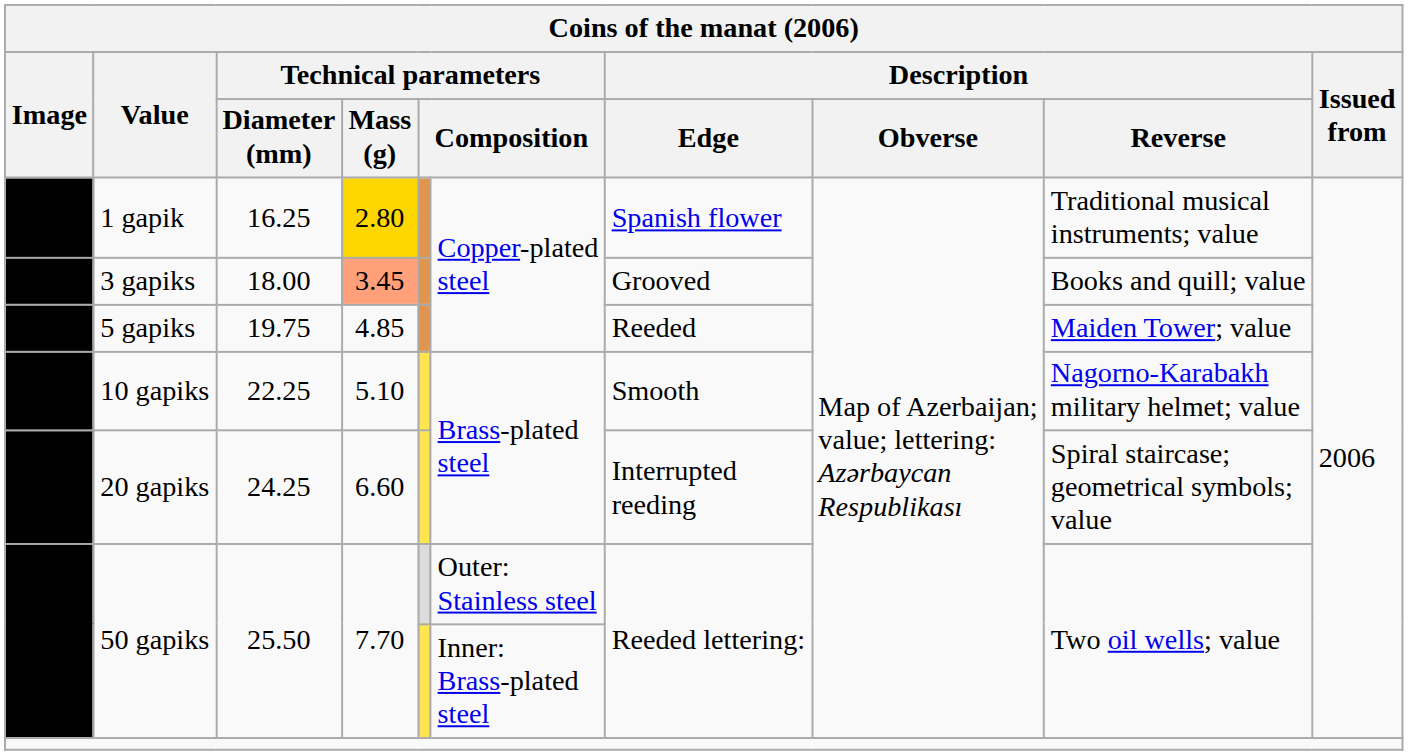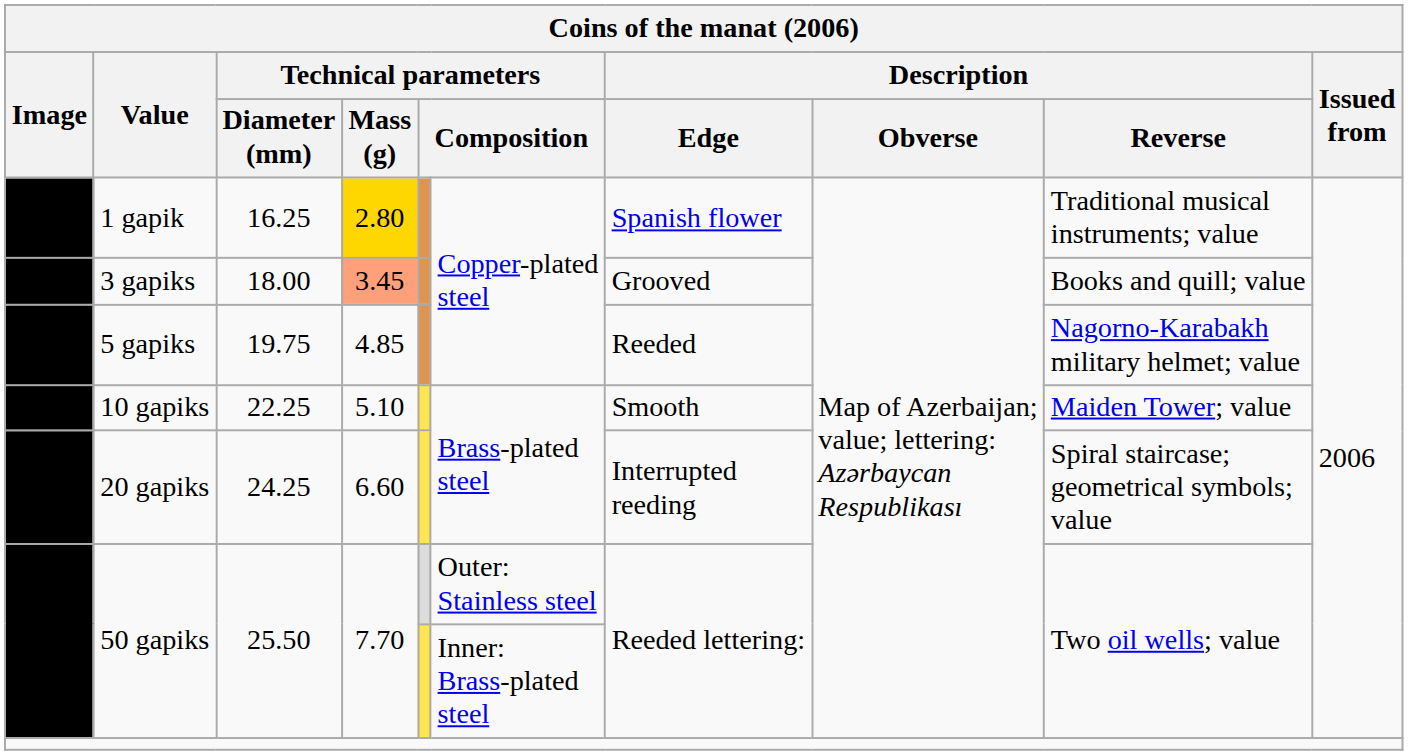5 gapiks | Description / Reverse: Maiden Tower; value -> Nagorno-Karabakh military helmet; value
10 gapiks | Description / Reverse: Nagorno-Karabakh military helmet; value -> Maiden Tower; value
